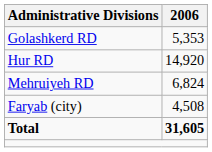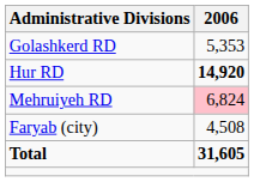Hur RD | 2006: normal -> bold
Mehruiyeh RD | 2006: no background -> pink background
